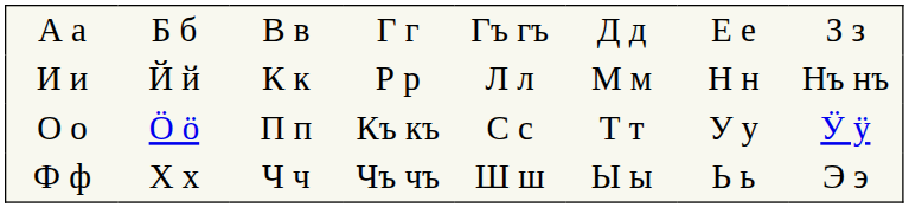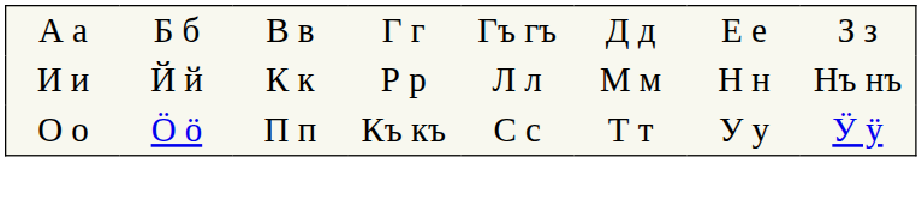- row: Ф ф | Х х | Ч ч | Чъ чъ | Ш ш | Ы ы | Ь ь | Э э
